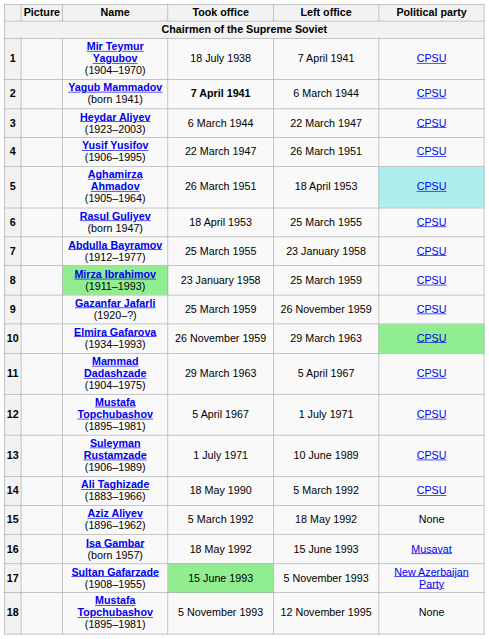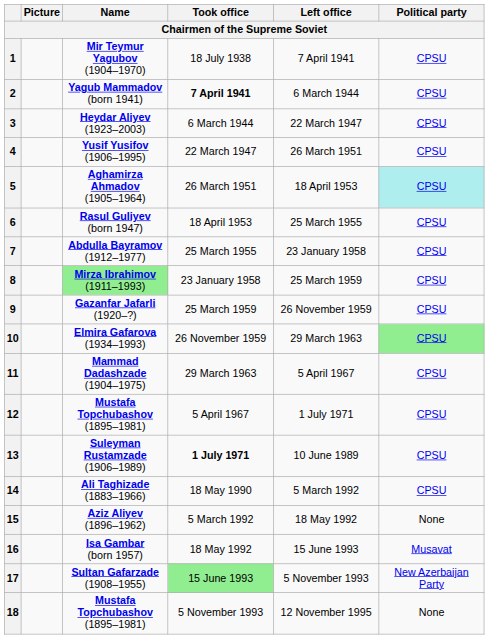13 | Took office: normal -> bold
